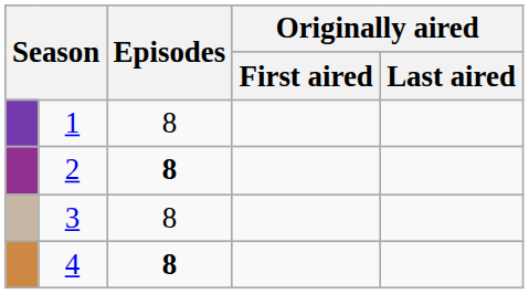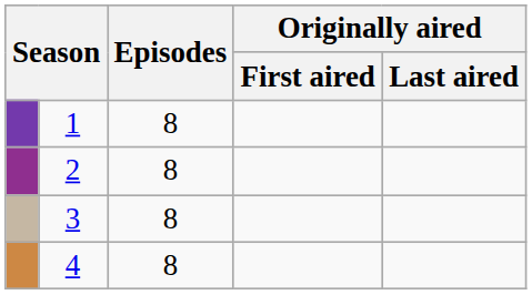2 | Episodes: bold -> normal
4 | Episodes: bold -> normal
